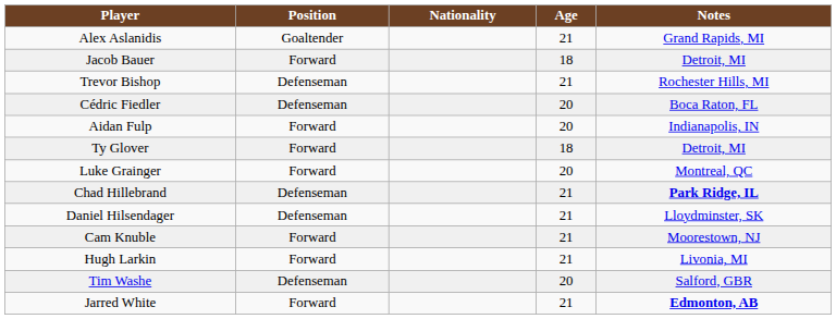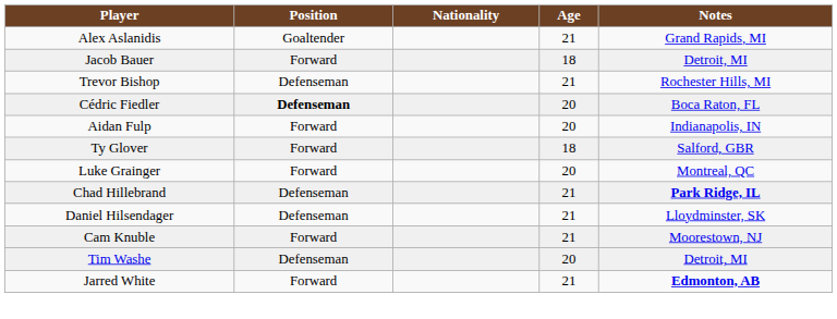Cédric Fiedler | Position: normal -> bold
Ty Glover | Notes: Detroit, MI -> Salford, GBR
- row: Hugh Larkin | Forward | 21 | Livonia, MI
Tim Washe | Notes: Salford, GBR -> Detroit, MI
